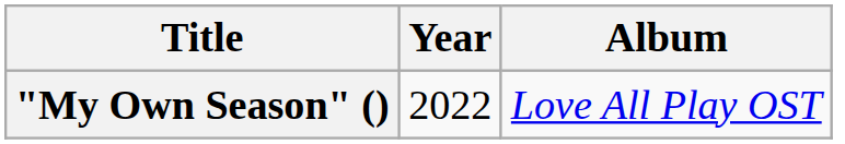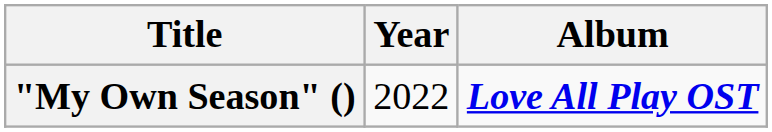row 2 | Album: normal -> bold
